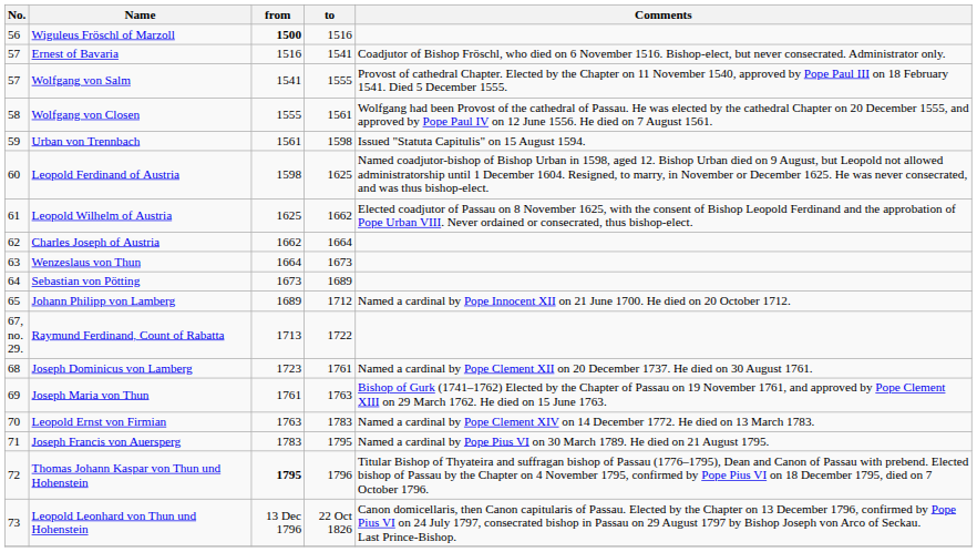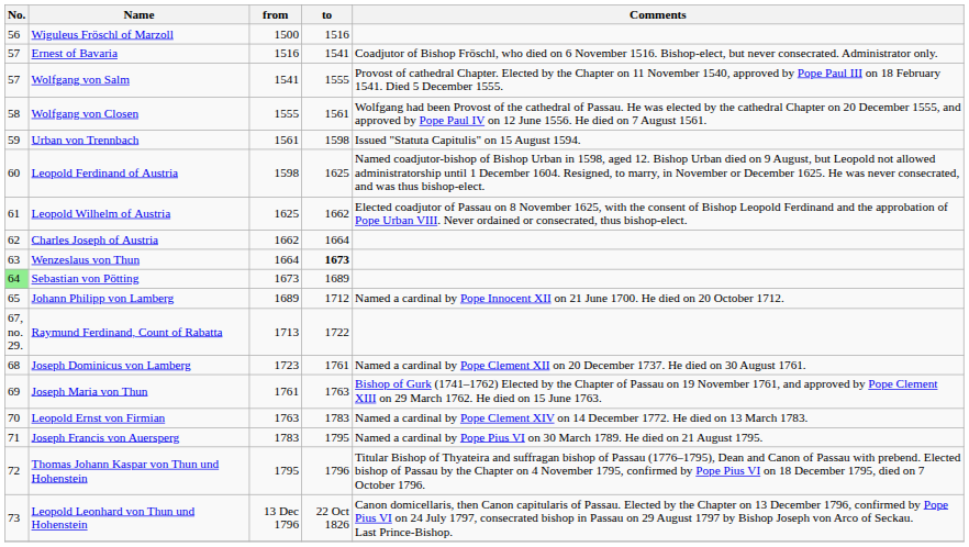Wiguleus Fröschl of Marzoll | from: bold -> normal
Wenzeslaus von Thun | to: normal -> bold
Sebastian von Pötting | No.: no background -> lightgreen background
Thomas Johann Kaspar von Thun und Hohenstein | from: bold -> normal
